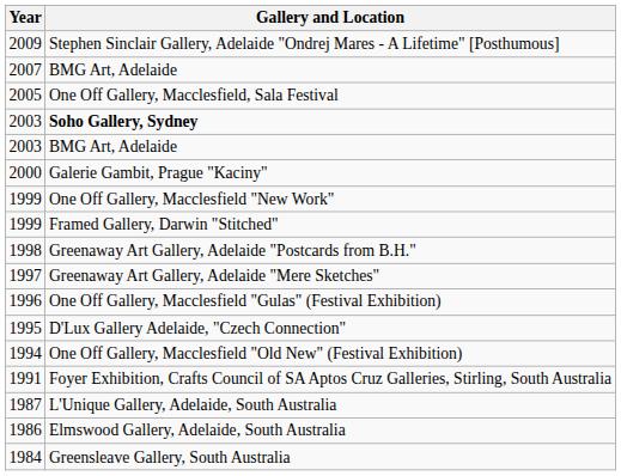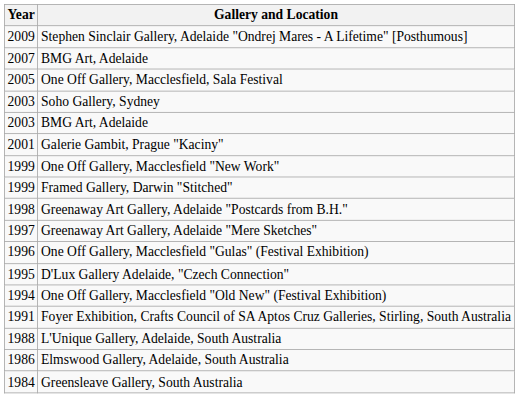row 5 | Gallery and Location: bold -> normal
row 7 | Year: 2000 -> 2001
row 16 | Year: 1987 -> 1988
